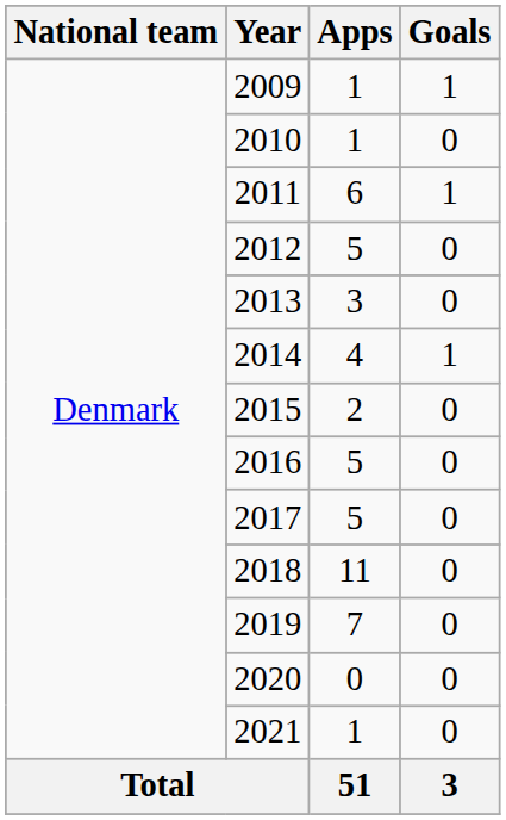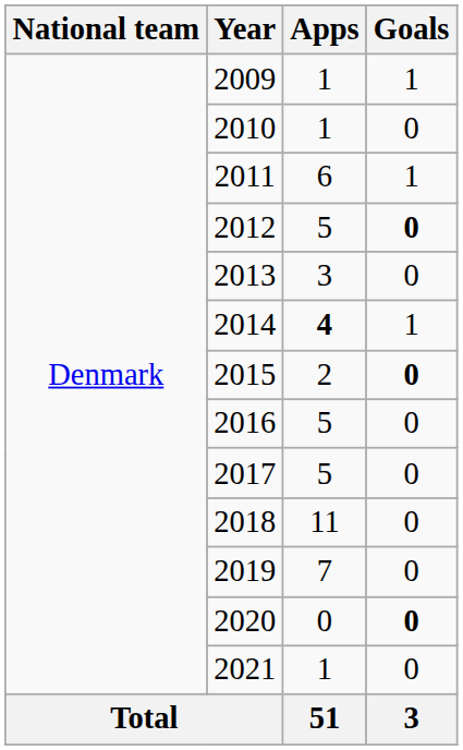2012 | Goals: normal -> bold
2014 | Apps: normal -> bold
2015 | Goals: normal -> bold
2020 | Goals: normal -> bold
